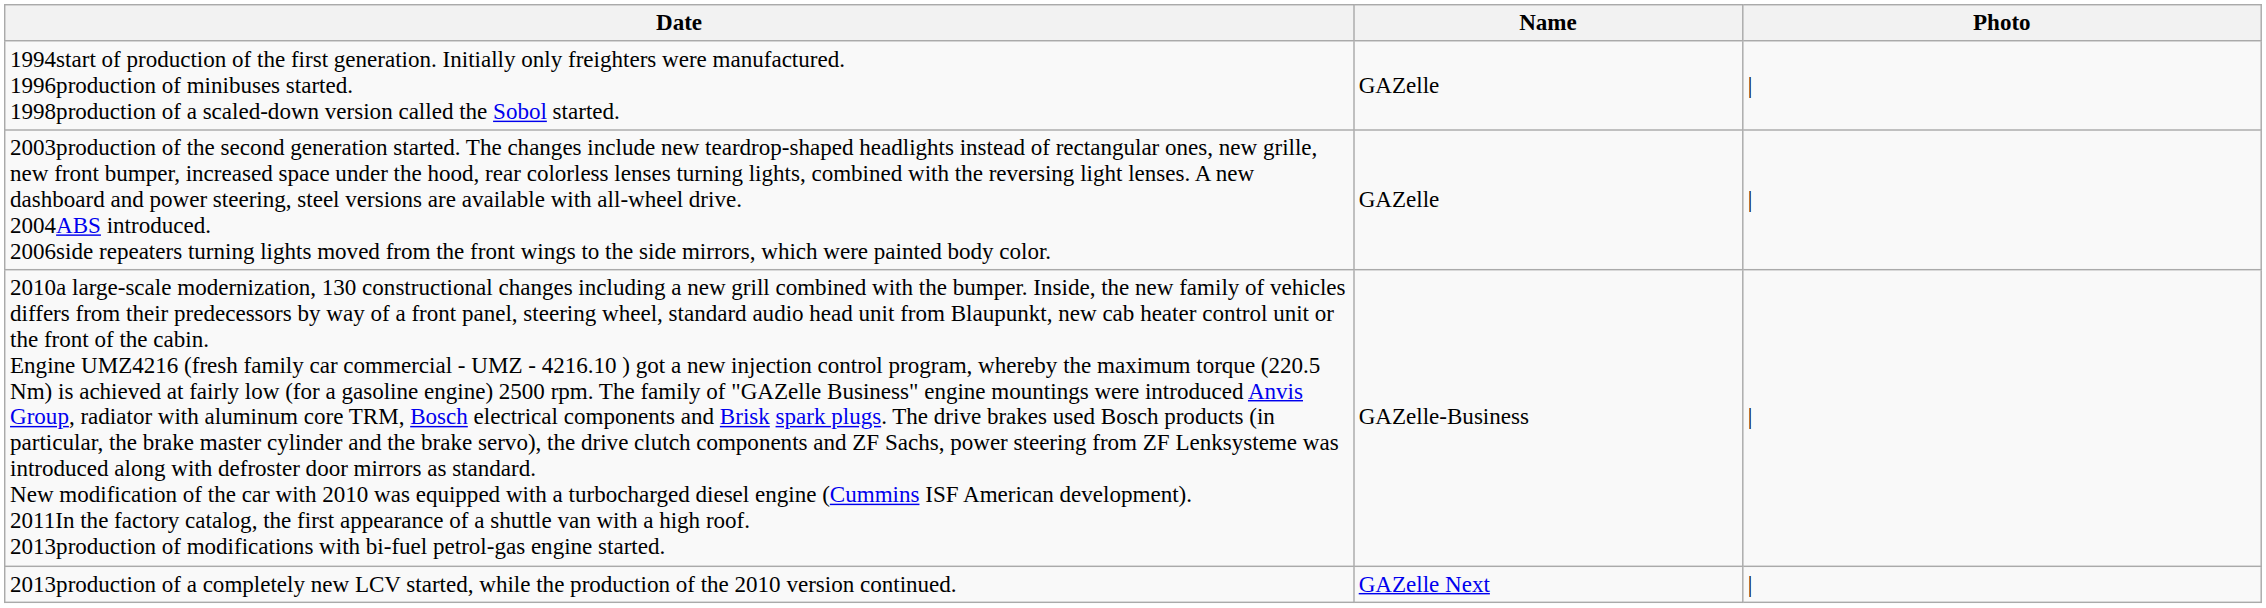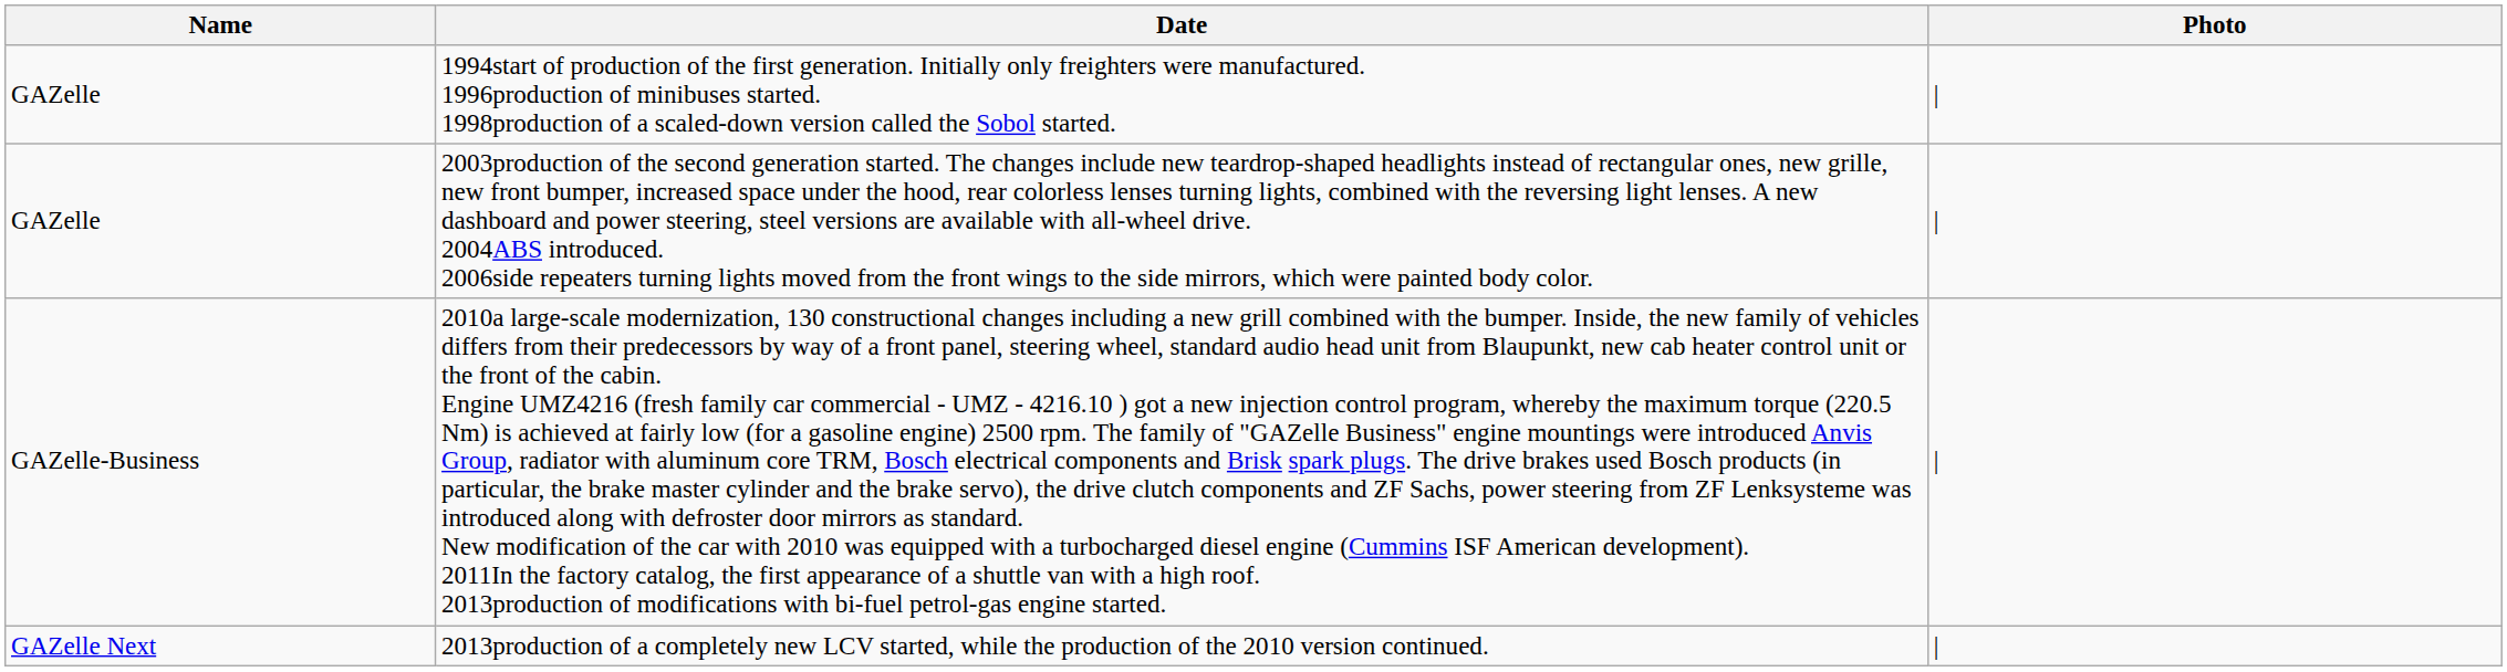columns swapped: Name <-> Date
